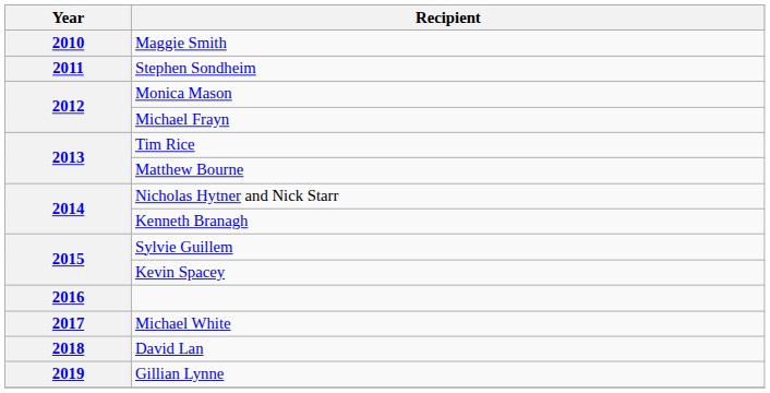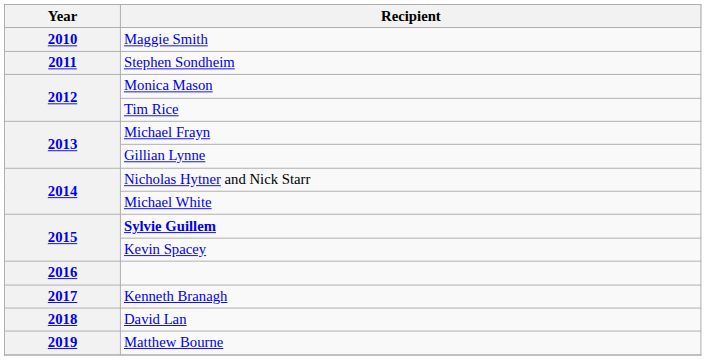row 5 | Recipient: Michael Frayn -> Tim Rice
row 6 | Recipient: Tim Rice -> Michael Frayn
row 7 | Recipient: Matthew Bourne -> Gillian Lynne
row 9 | Recipient: Kenneth Branagh -> Michael White
row 10 | Recipient: normal -> bold
row 13 | Recipient: Michael White -> Kenneth Branagh
row 15 | Recipient: Gillian Lynne -> Matthew Bourne
